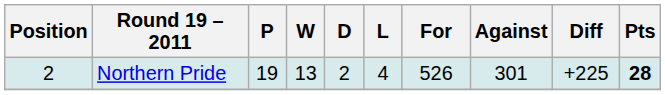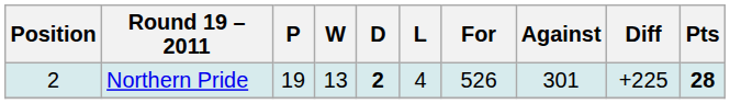Northern Pride | D: normal -> bold
